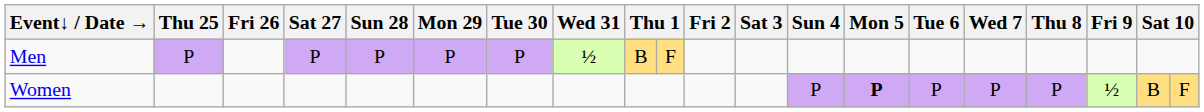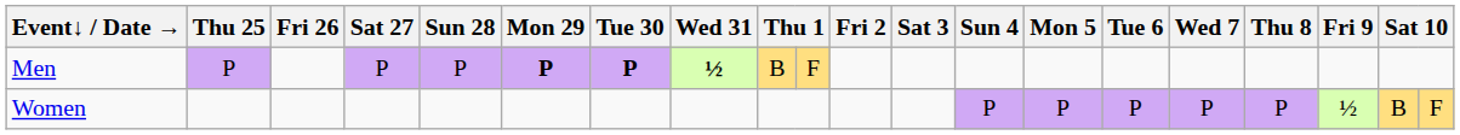Men | Mon 29: normal -> bold
Men | Tue 30: normal -> bold
Men | Wed 31: normal -> bold
Women | Mon 5: bold -> normal
